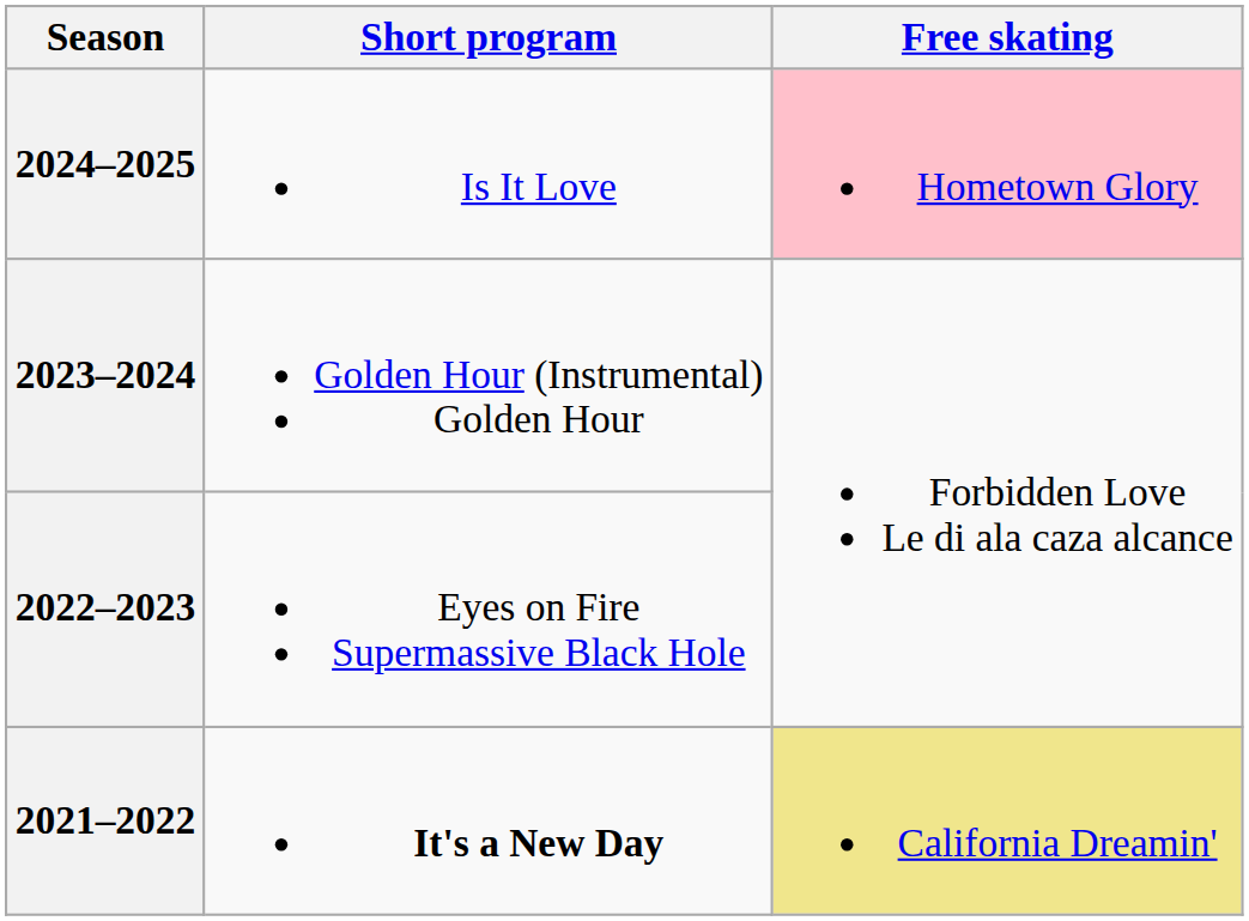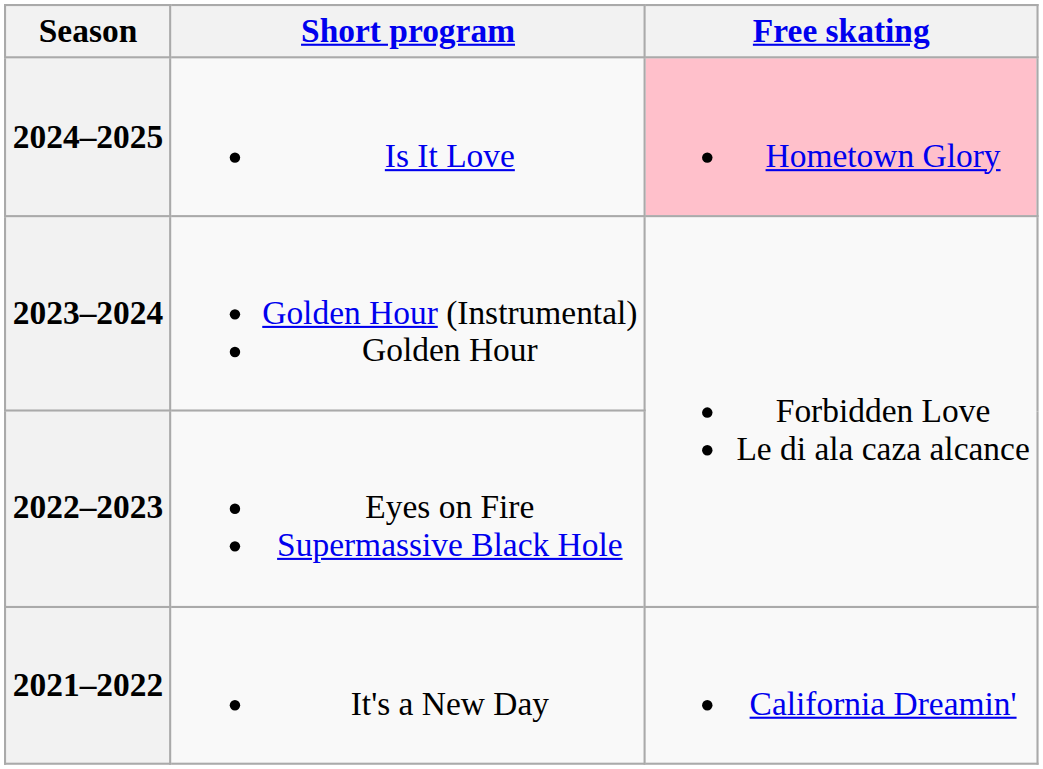2021–2022 | Short program: bold -> normal
2021–2022 | Free skating: khaki background -> no background
